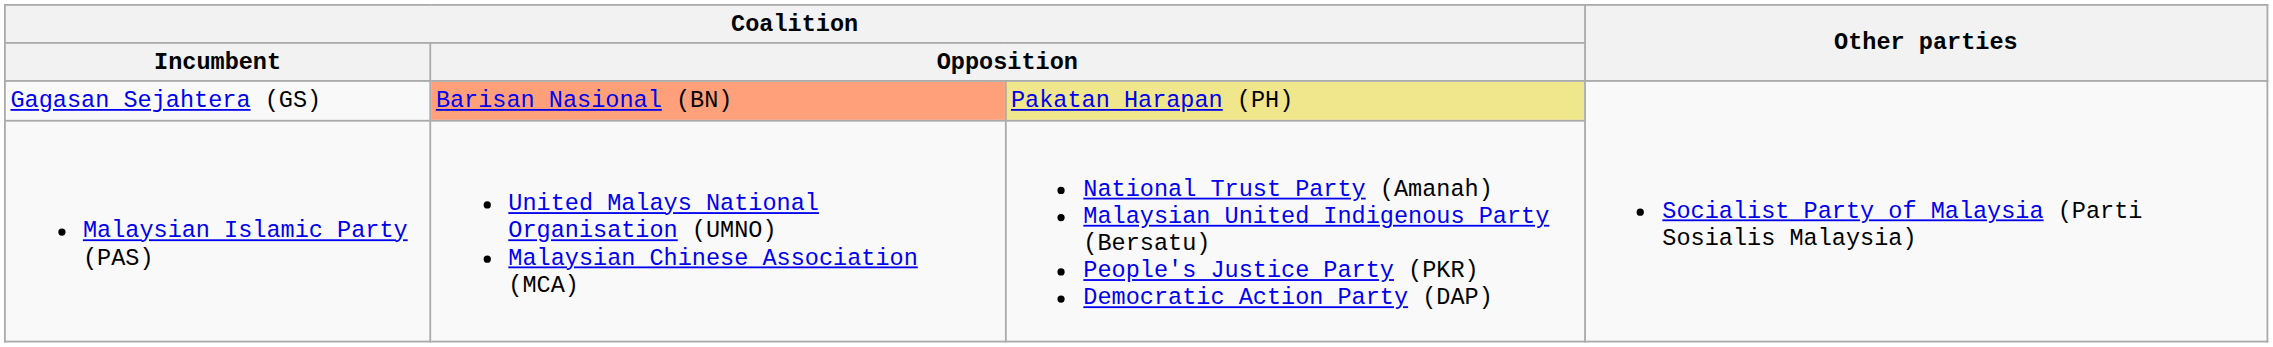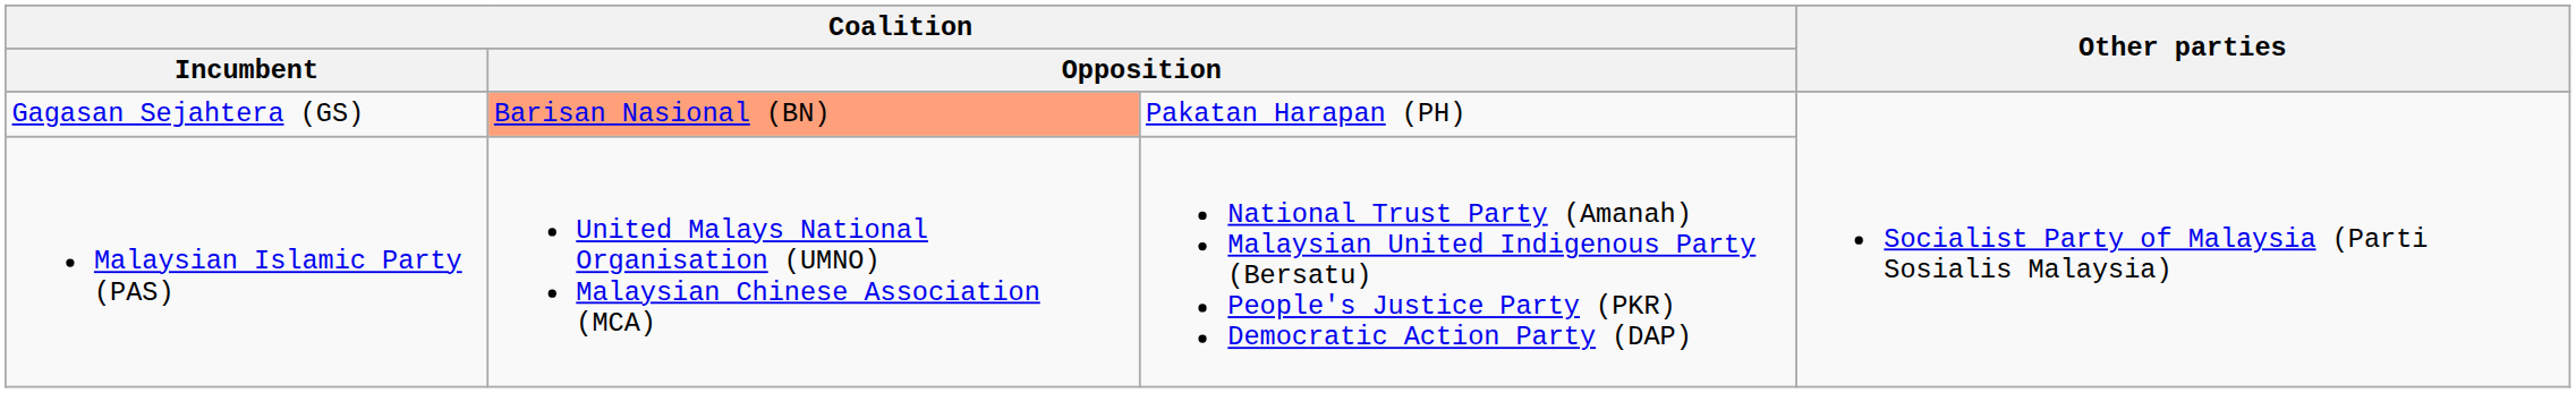Gagasan Sejahtera (GS) | column 3: khaki background -> no background
